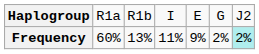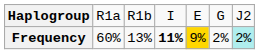Frequency | column 4: normal -> bold
Frequency | column 5: no background -> gold background
